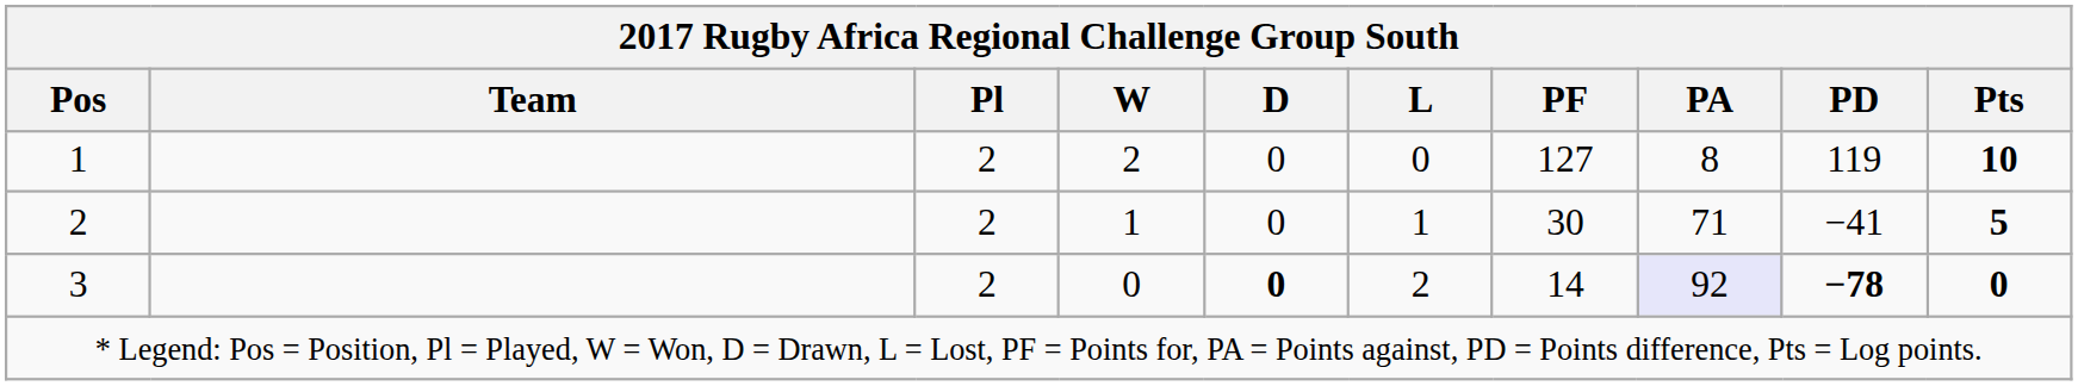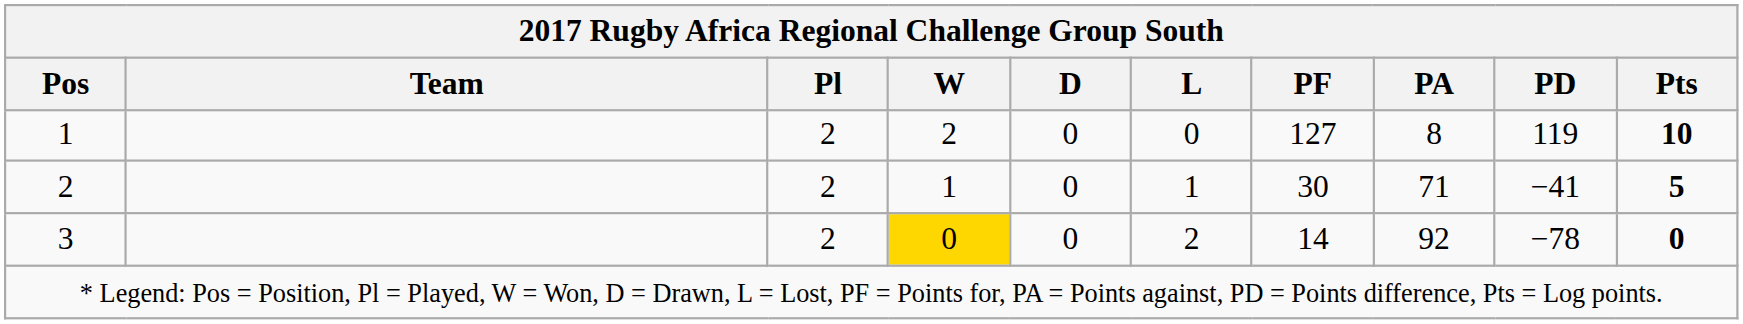3 | W: no background -> gold background
3 | D: bold -> normal
3 | PA: lavender background -> no background
3 | PD: bold -> normal
